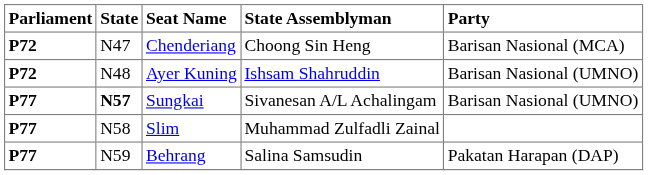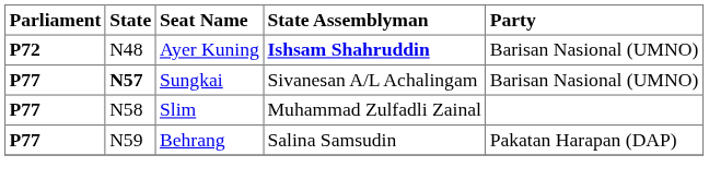- row: P72 | N47 | Chenderiang | Choong Sin Heng | Barisan Nasional (MCA)
Ayer Kuning | State Assemblyman: normal -> bold
